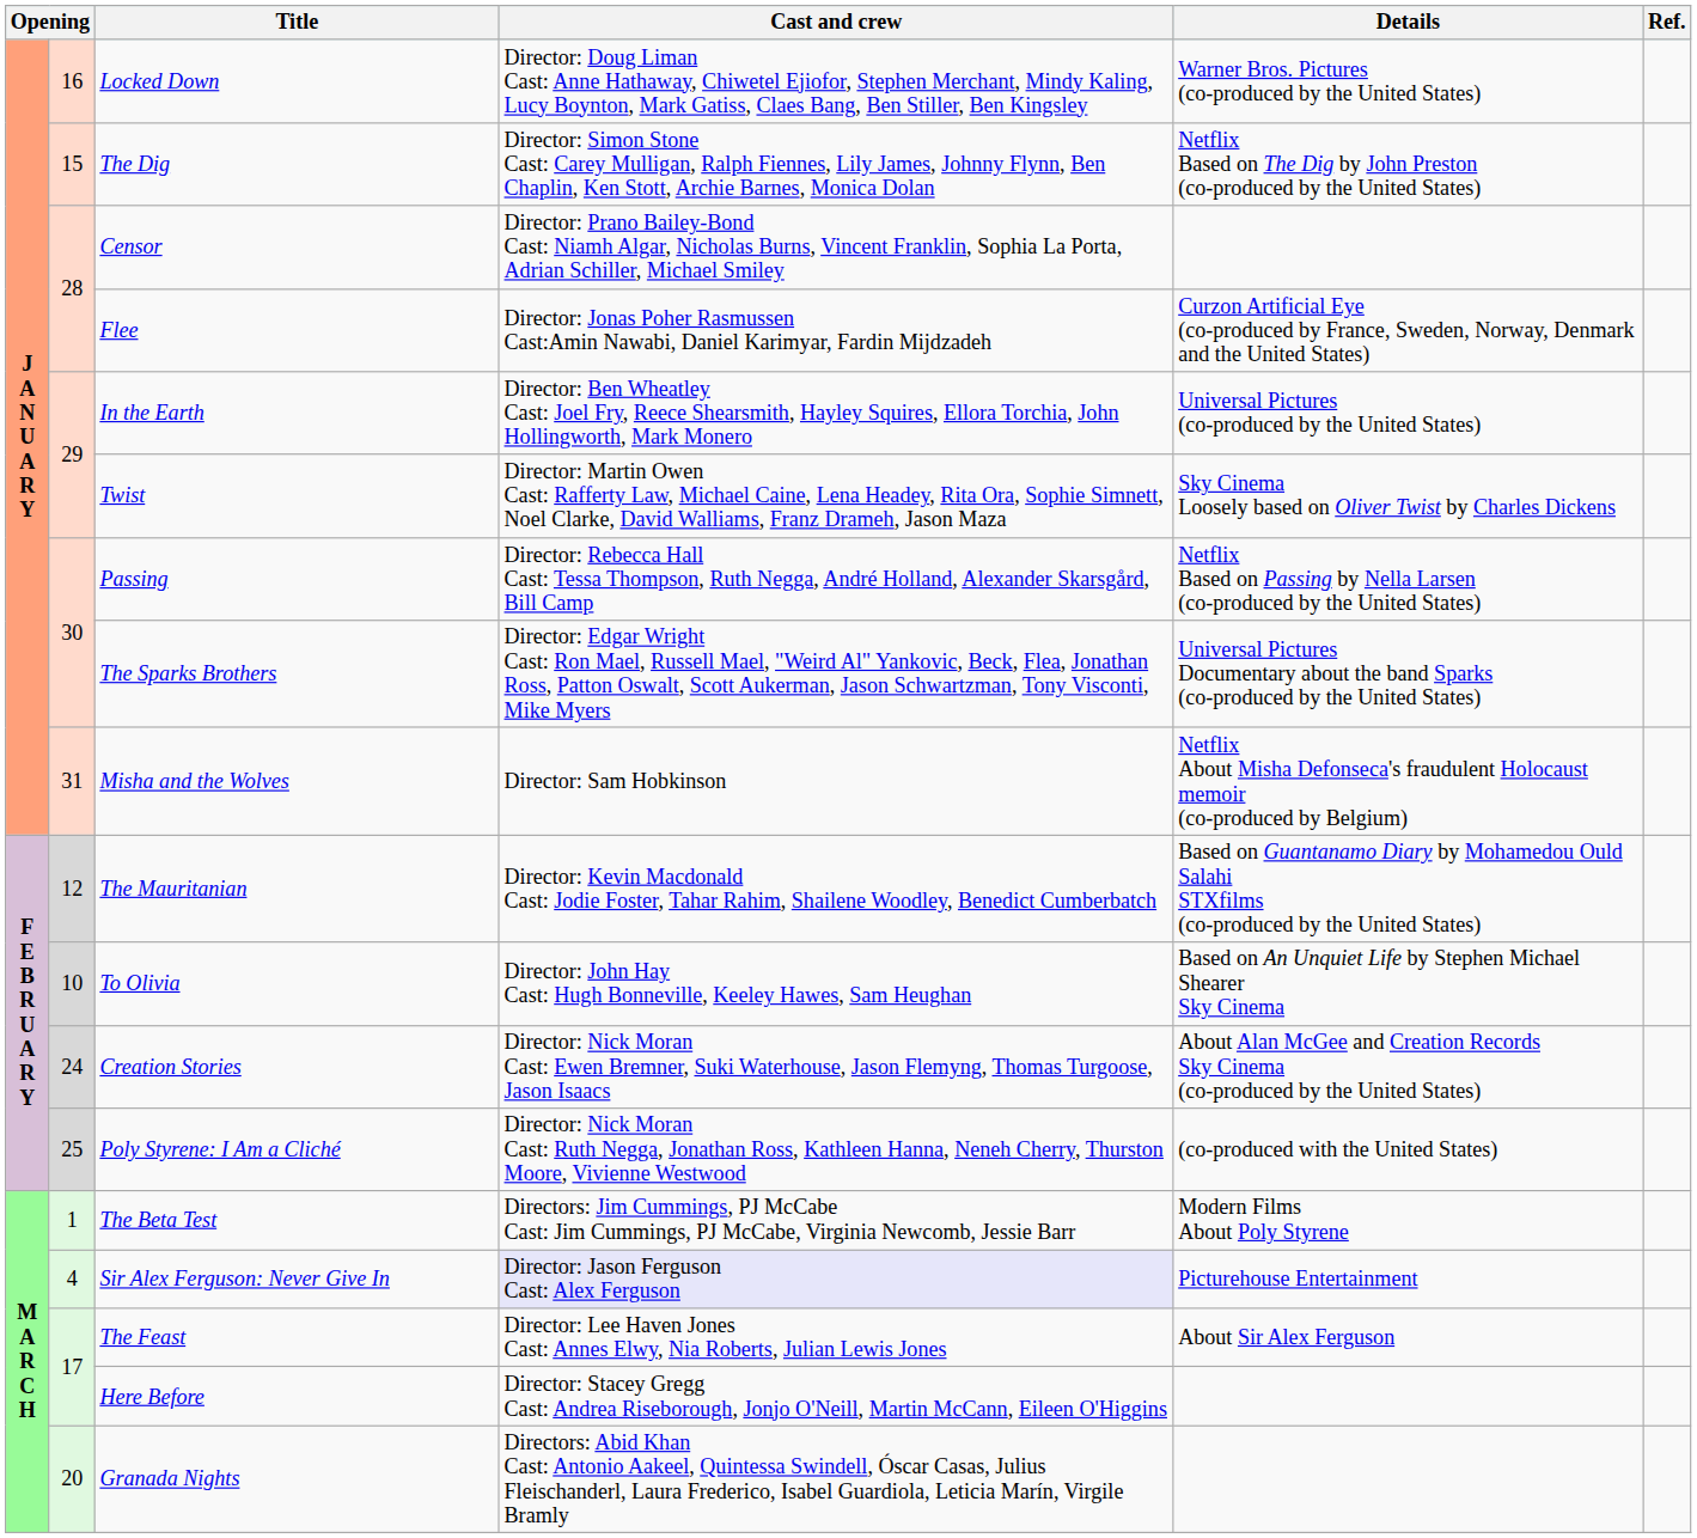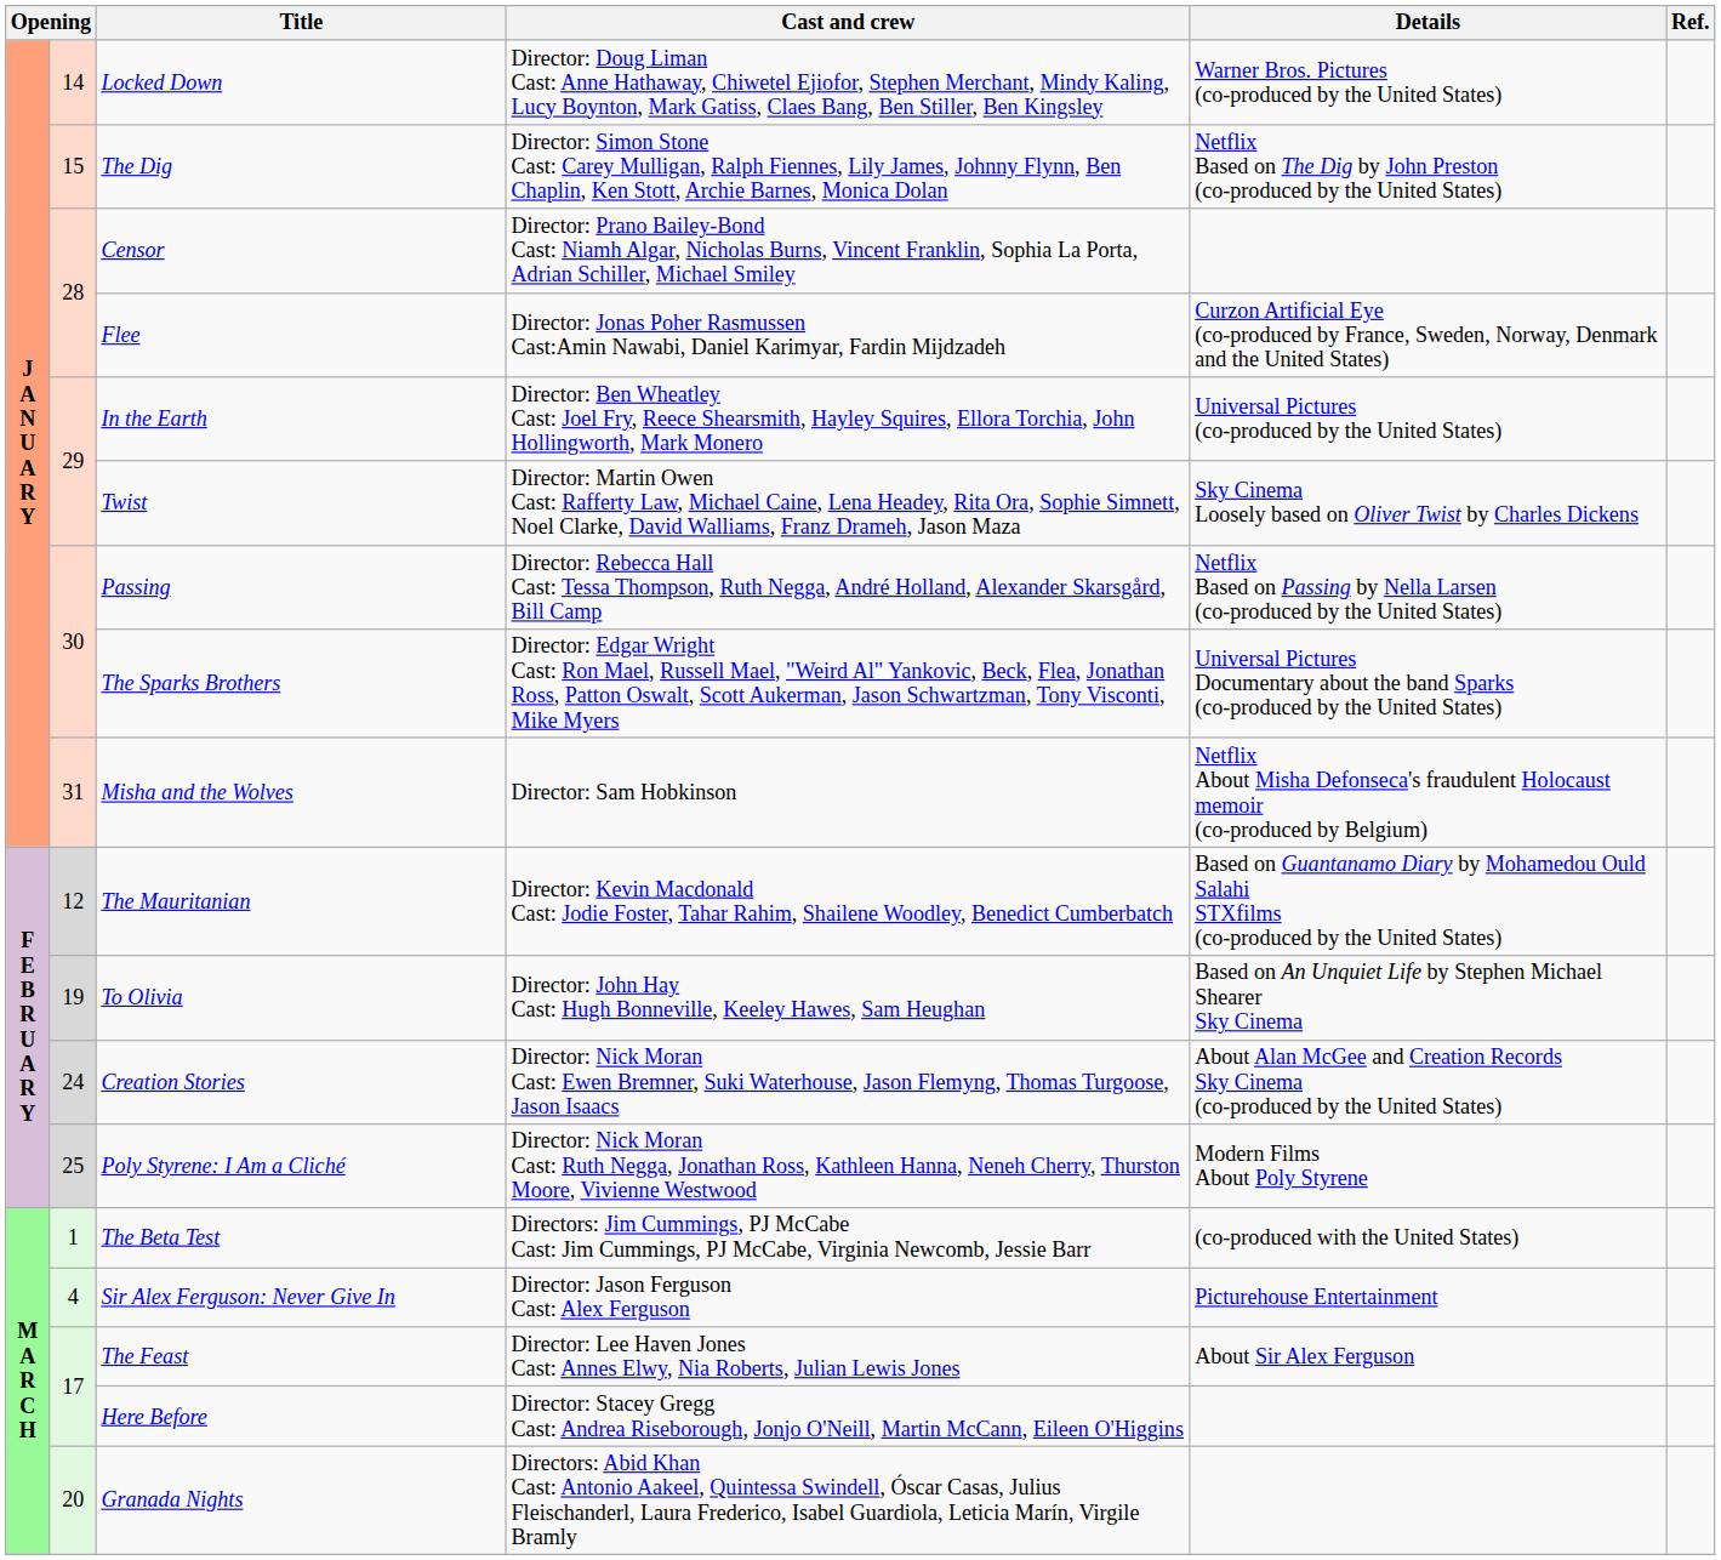Locked Down | column 2: 16 -> 14
To Olivia | column 2: 10 -> 19
Poly Styrene: I Am a Cliché | Details: (co-produced with the United States) -> Modern Films About Poly Styrene
The Beta Test | Details: Modern Films About Poly Styrene -> (co-produced with the United States)
Sir Alex Ferguson: Never Give In | Cast and crew: lavender background -> no background
